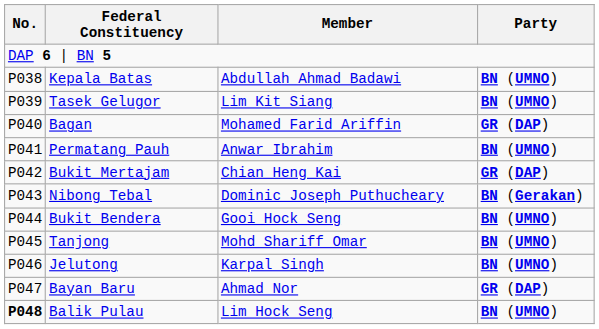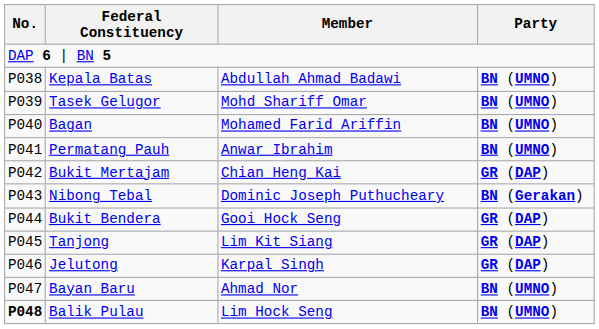Tasek Gelugor | Member: Lim Kit Siang -> Mohd Shariff Omar
Bagan | Party: GR (DAP) -> BN (UMNO)
Bukit Bendera | Party: BN (UMNO) -> GR (DAP)
Tanjong | Member: Mohd Shariff Omar -> Lim Kit Siang
Tanjong | Party: BN (UMNO) -> GR (DAP)
Jelutong | Party: BN (UMNO) -> GR (DAP)
Bayan Baru | Party: GR (DAP) -> BN (UMNO)
